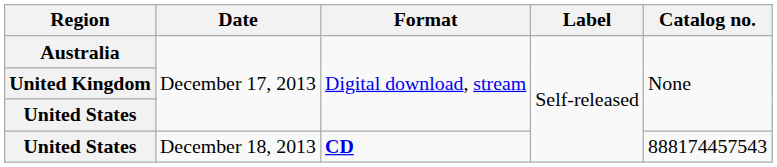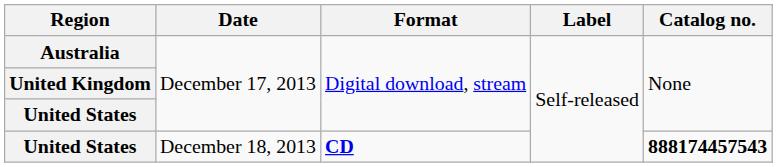United States / December 18, 2013 | Catalog no.: normal -> bold
